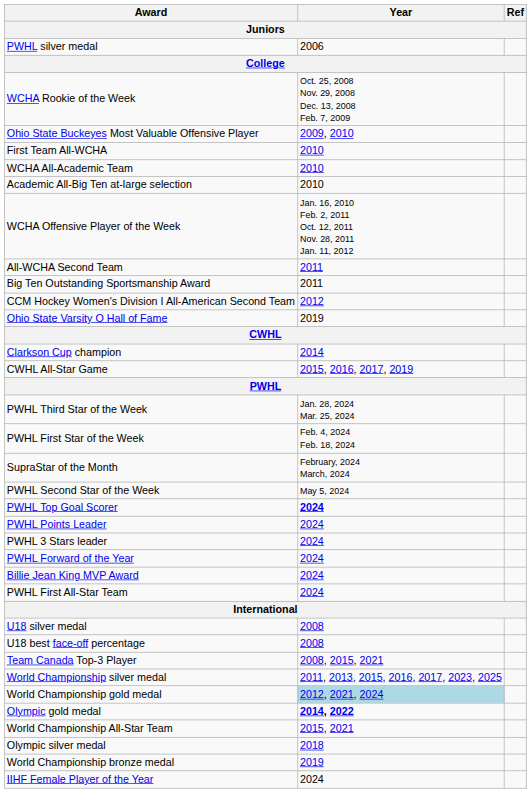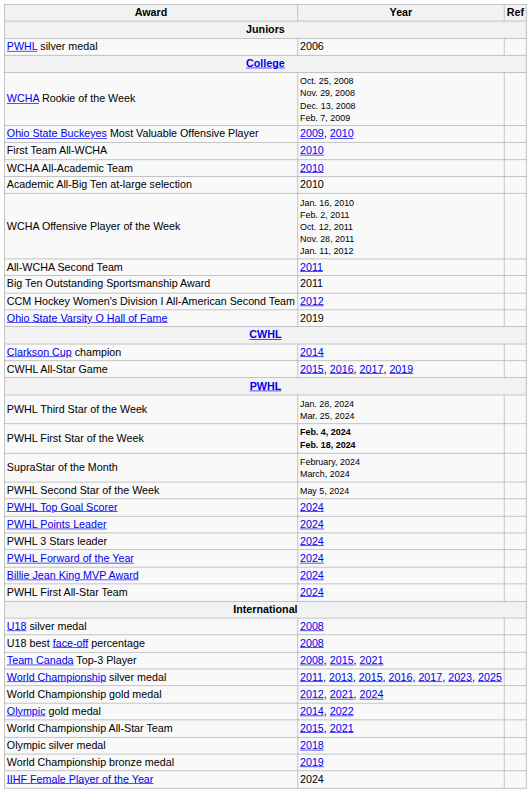PWHL First Star of the Week | Year: normal -> bold
PWHL Top Goal Scorer | Year: bold -> normal
World Championship gold medal | Year: lightblue background -> no background
Olympic gold medal | Year: bold -> normal
